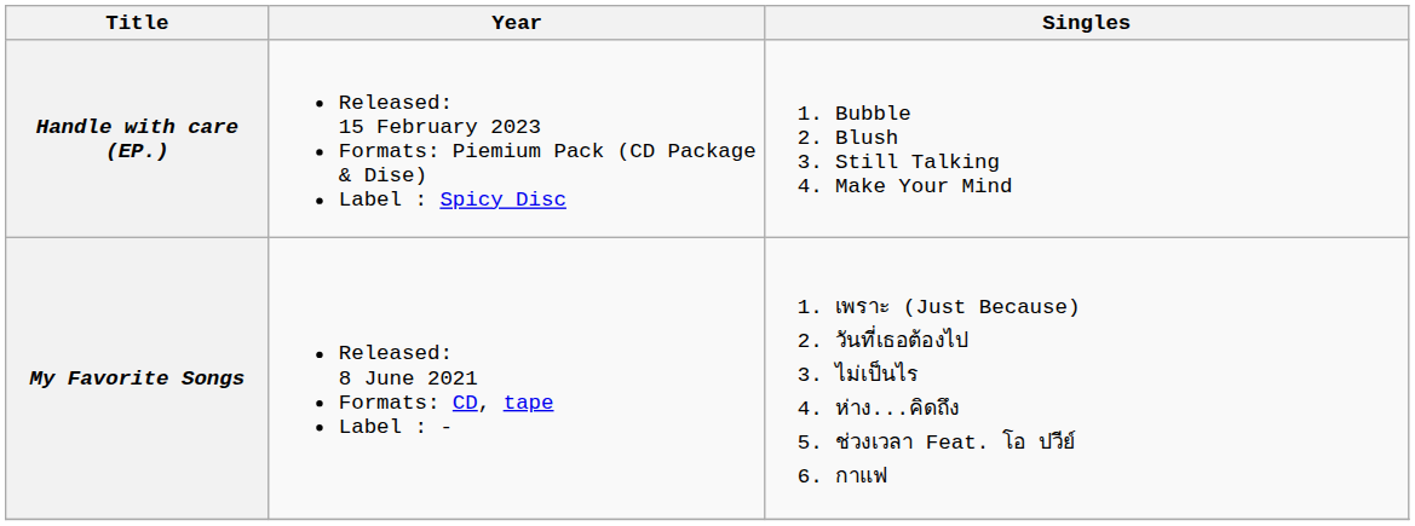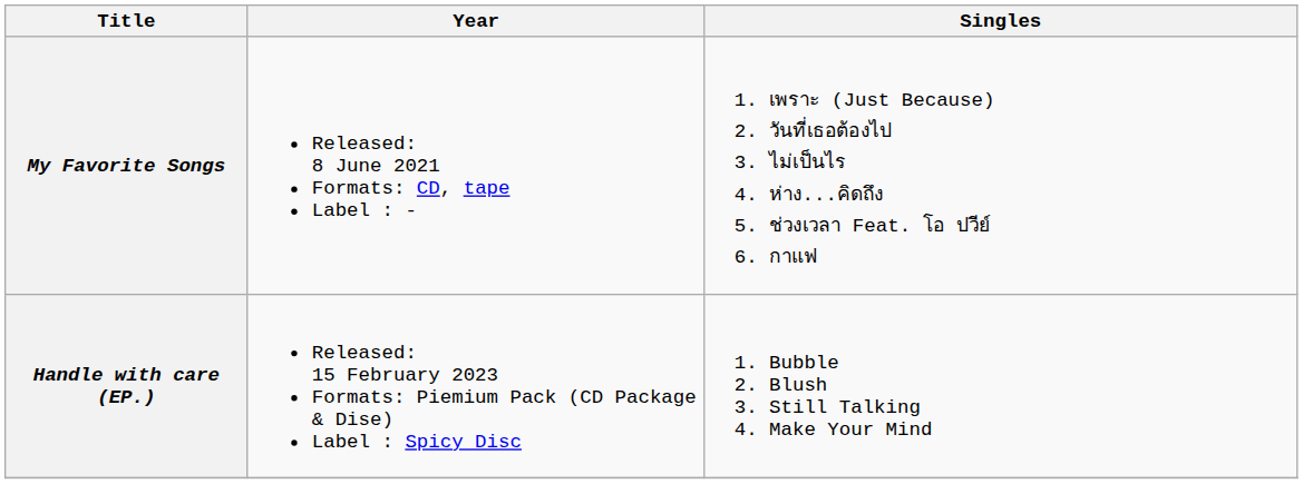rows swapped: My Favorite Songs <-> Handle with care (EP.)
